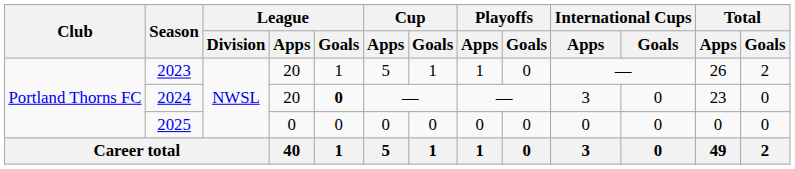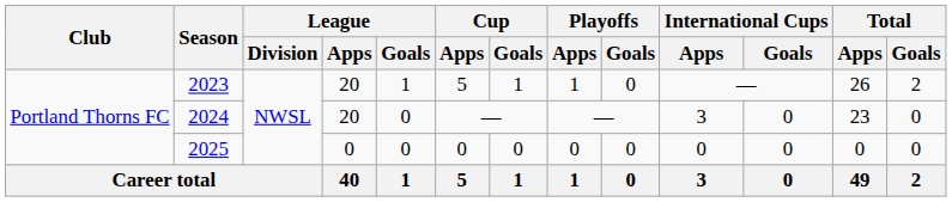2024 | League / Goals: bold -> normal
